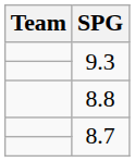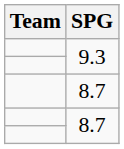row 4 | SPG: 8.8 -> 8.7
